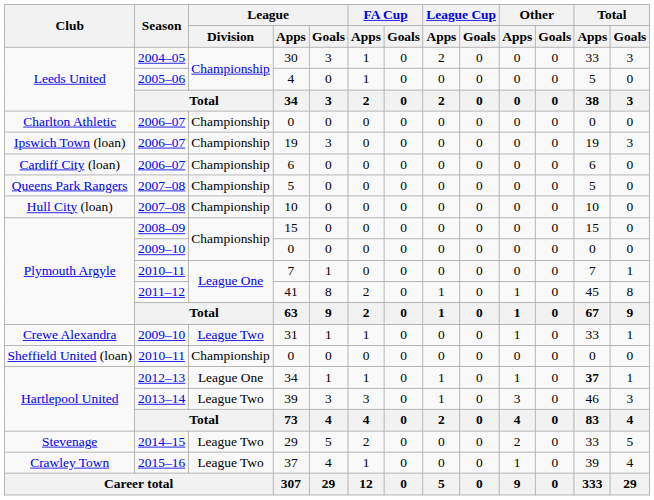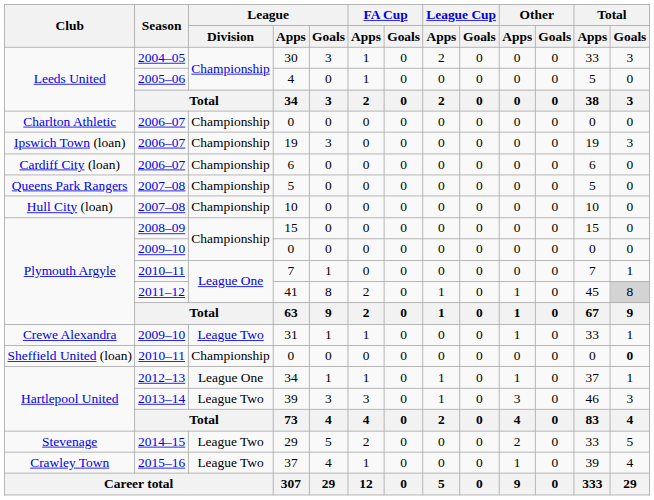41 | Total / Goals: no background -> lightgrey background
Sheffield United (loan) / 0 | Total / Goals: normal -> bold
Hartlepool United / 34 | Total / Apps: bold -> normal
